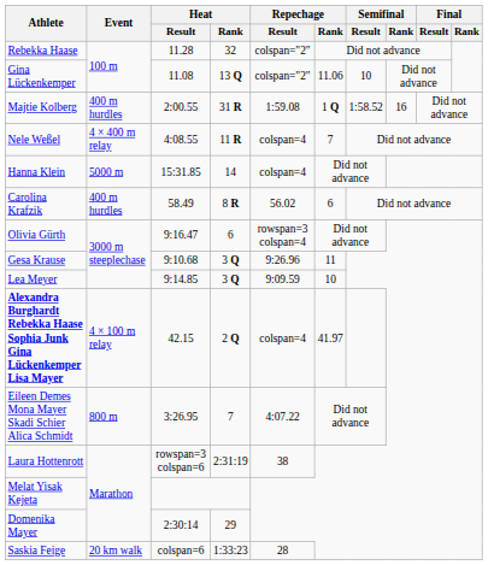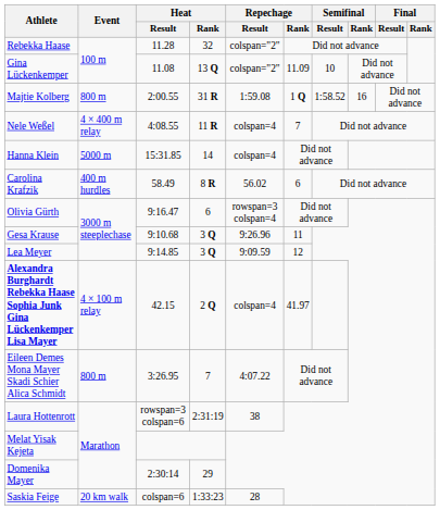Gina Lückenkemper | Repechage / Rank: 11.06 -> 11.09
Majtie Kolberg | Event: 400 m hurdles -> 800 m
Lea Meyer | Repechage / Rank: 10 -> 12
